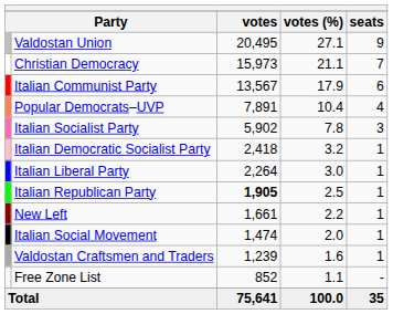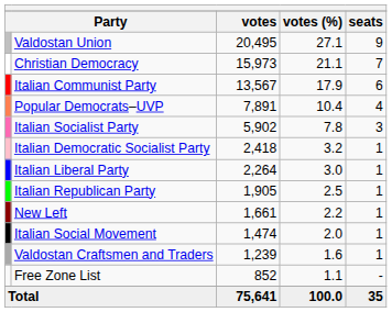Italian Republican Party | votes: bold -> normal
